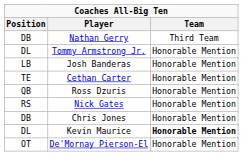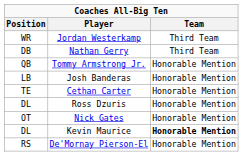+ row: WR | Jordan Westerkamp | Third Team
Tommy Armstrong Jr. | Position: DL -> QB
Ross Dzuris | Position: QB -> DL
Nick Gates | Position: RS -> OT
- row: DB | Chris Jones | Honorable Mention
De'Mornay Pierson-El | Position: OT -> RS
